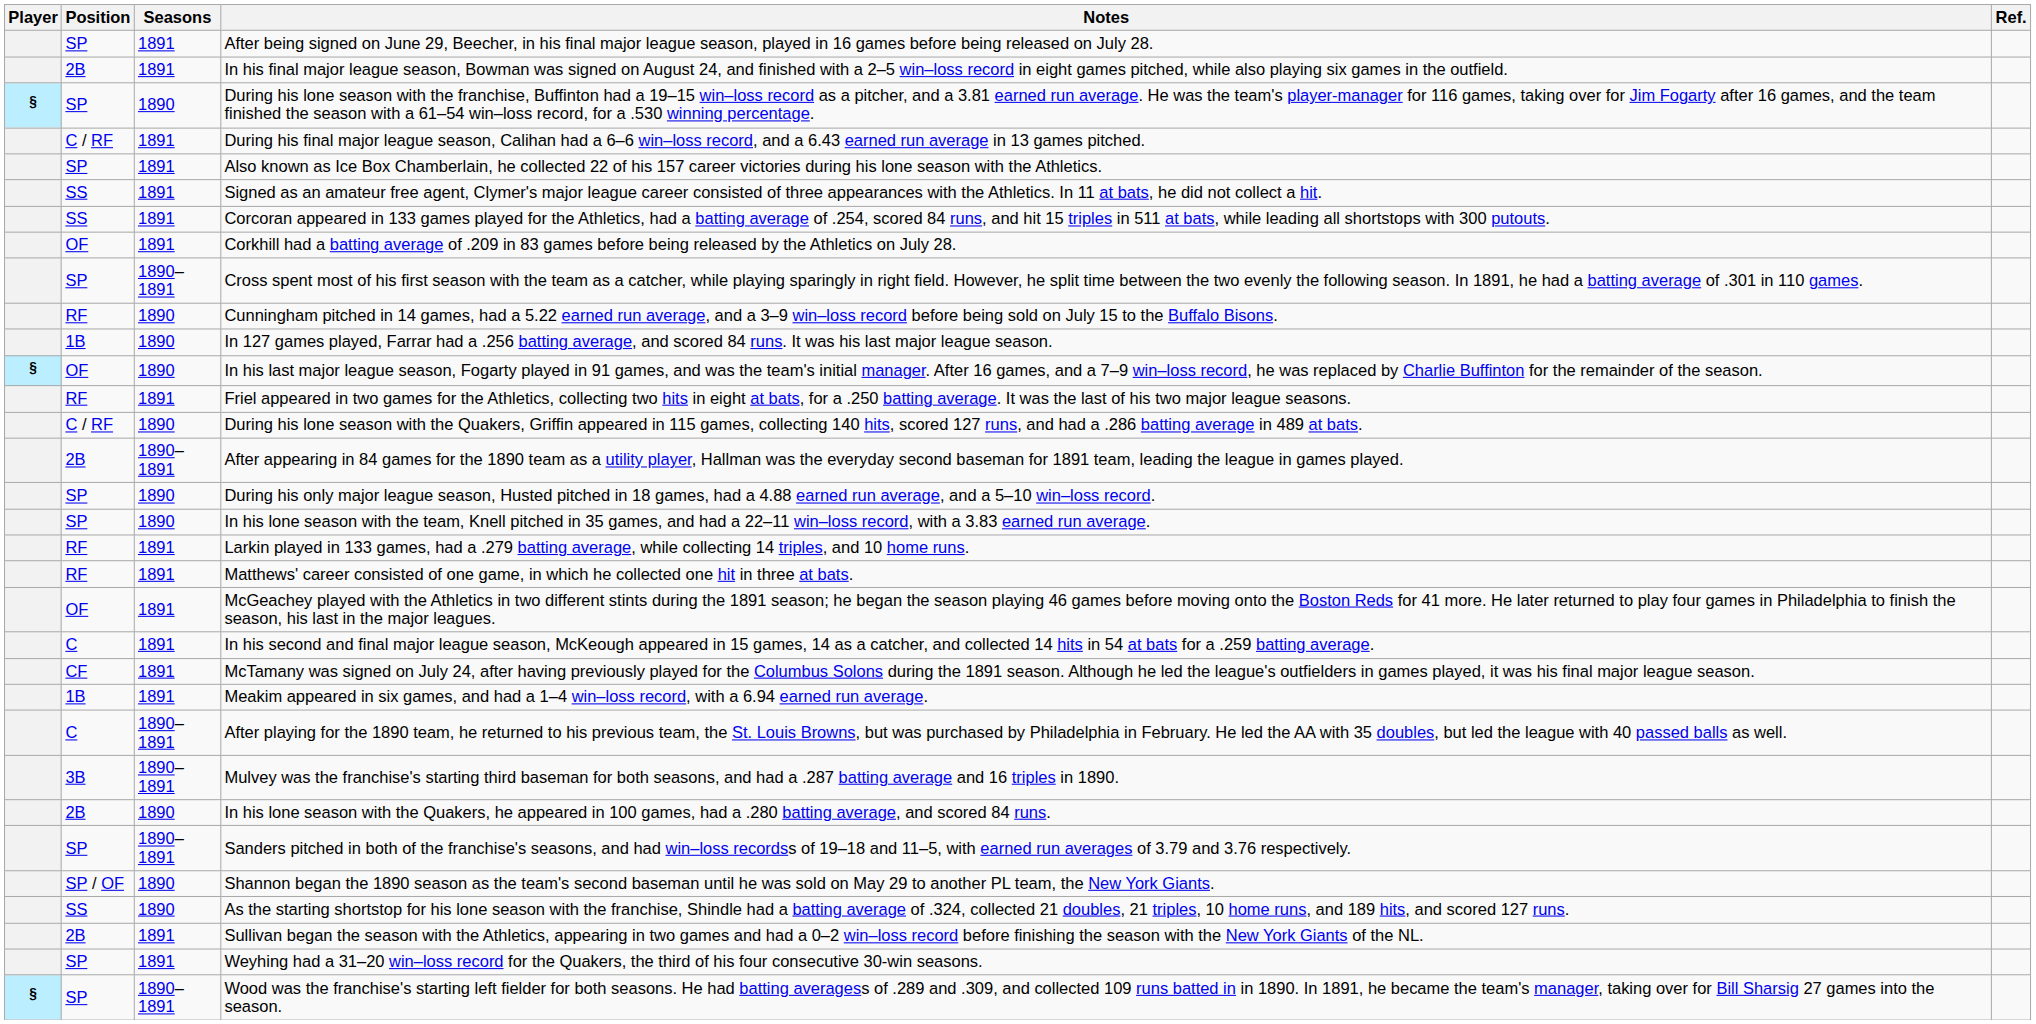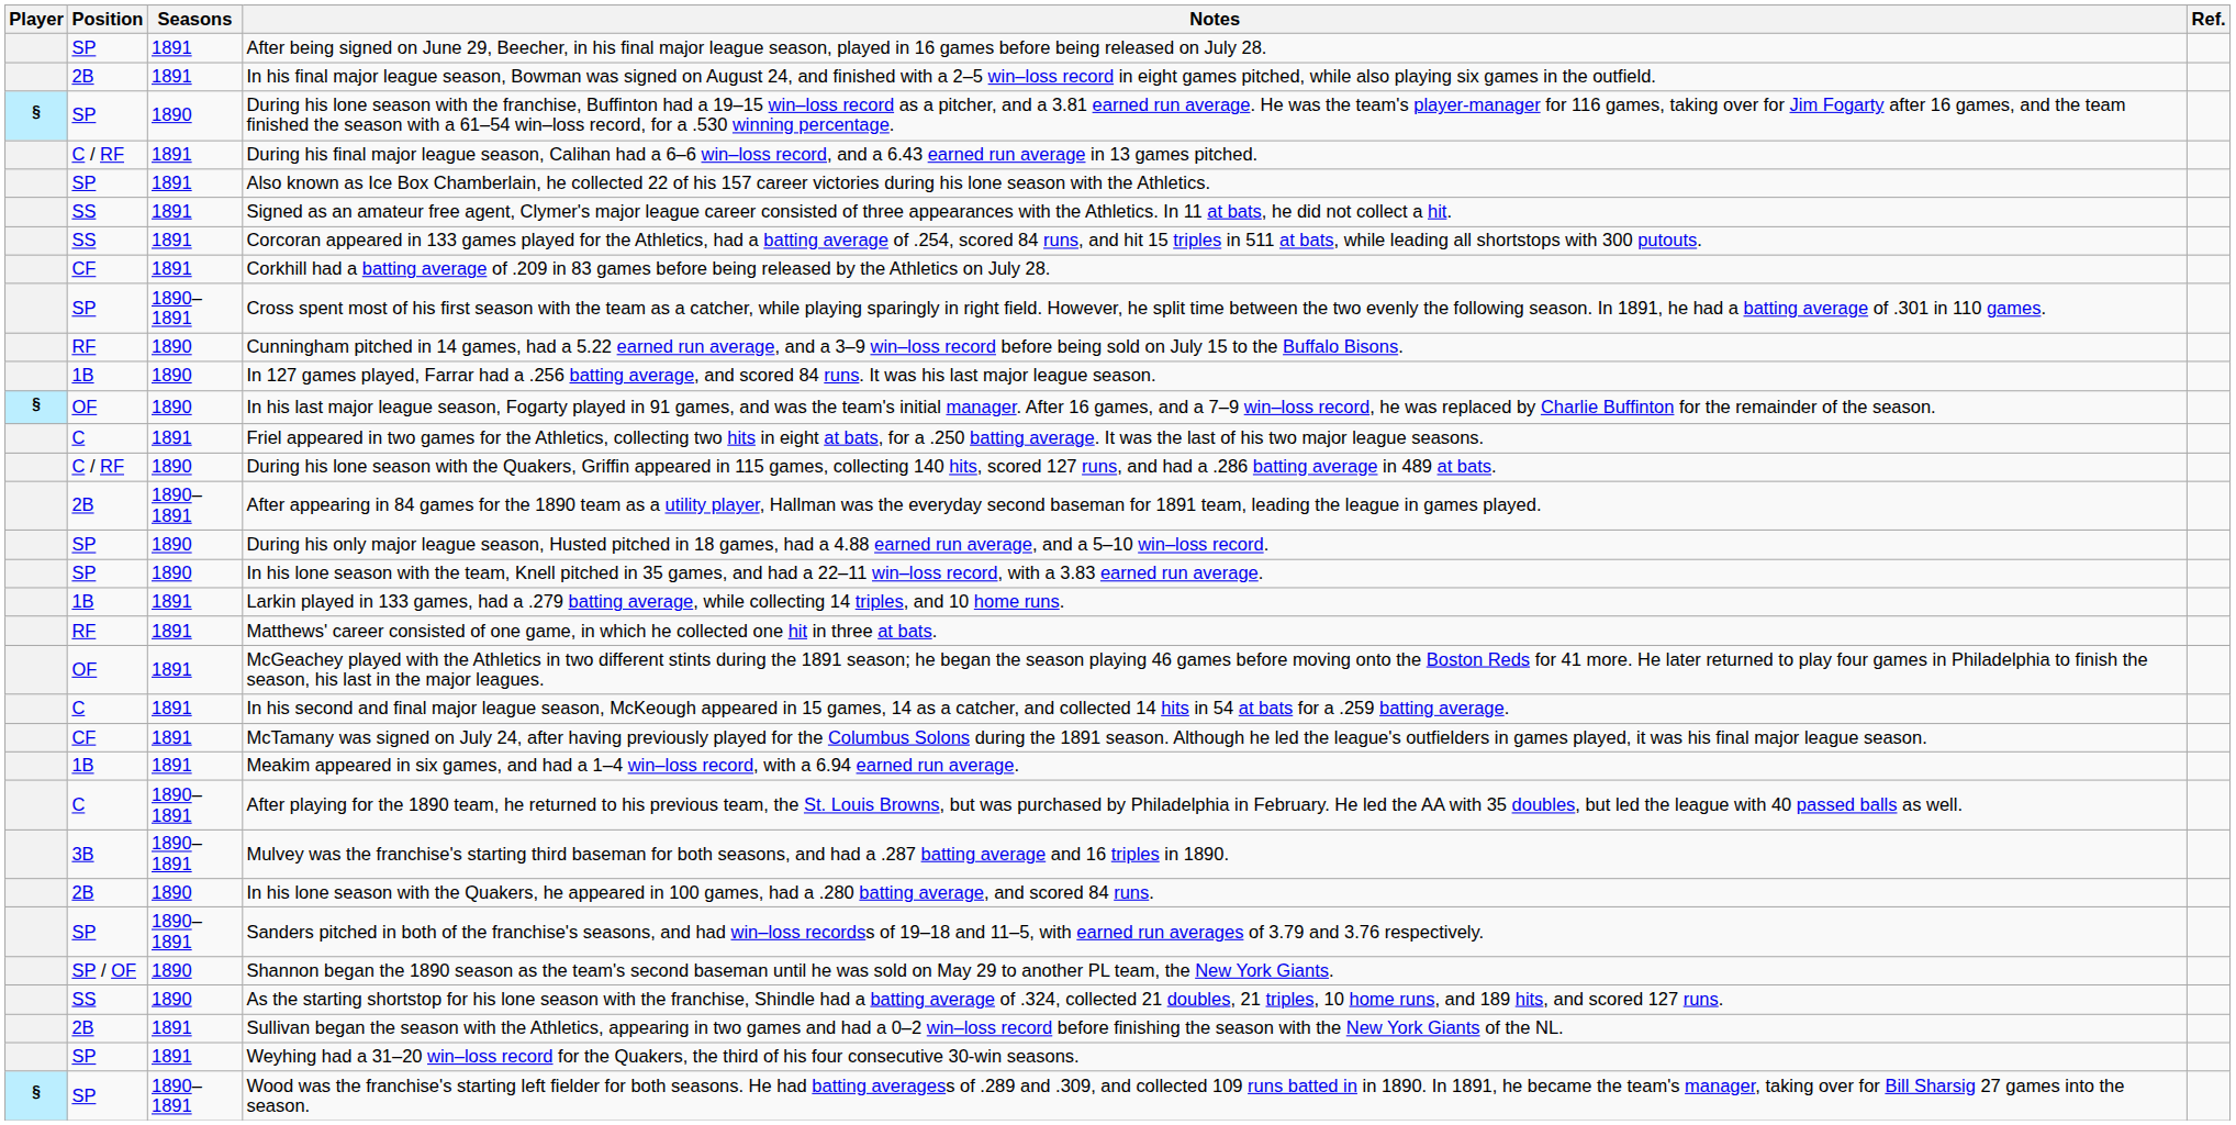row 9 | Position: OF -> CF
row 14 | Position: RF -> C
row 19 | Position: RF -> 1B
